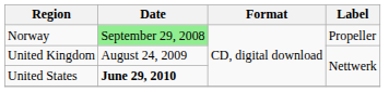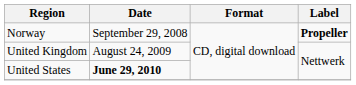Norway | Date: lightgreen background -> no background
Norway | Label: normal -> bold
